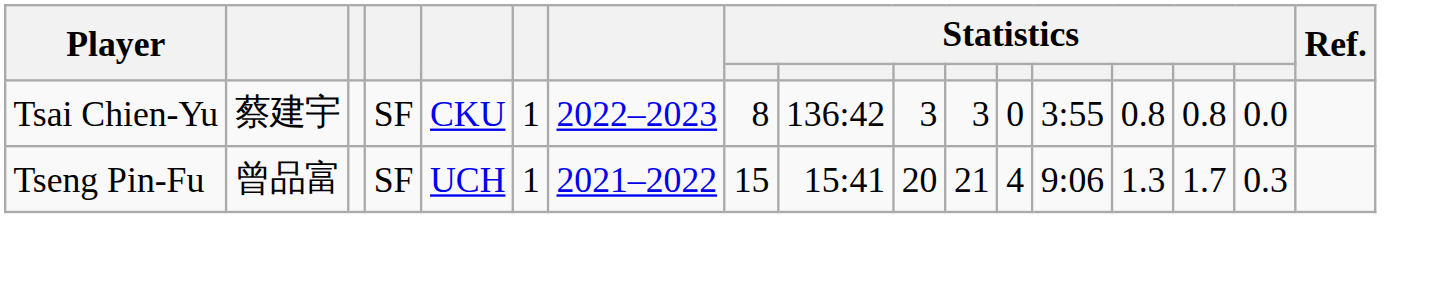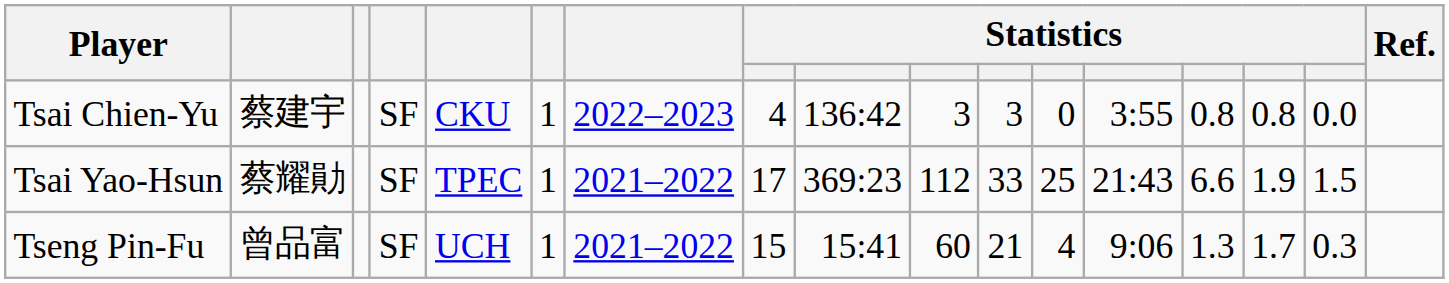Tsai Chien-Yu | column 8: 8 -> 4
+ row: Tsai Yao-Hsun | 蔡耀勛 | SF | TPEC | 1 | 2021–2022 | 17 | 369:23 | 112 | 33 | 25 | 21:43 | 6.6 | 1.9 | 1.5
Tseng Pin-Fu | column 10: 20 -> 60
